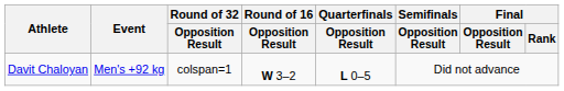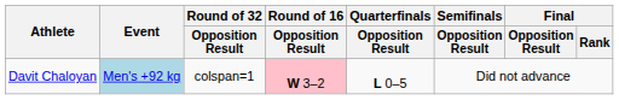Davit Chaloyan | Event: no background -> lightblue background
Davit Chaloyan | Round of 16 / Opposition Result: no background -> pink background
